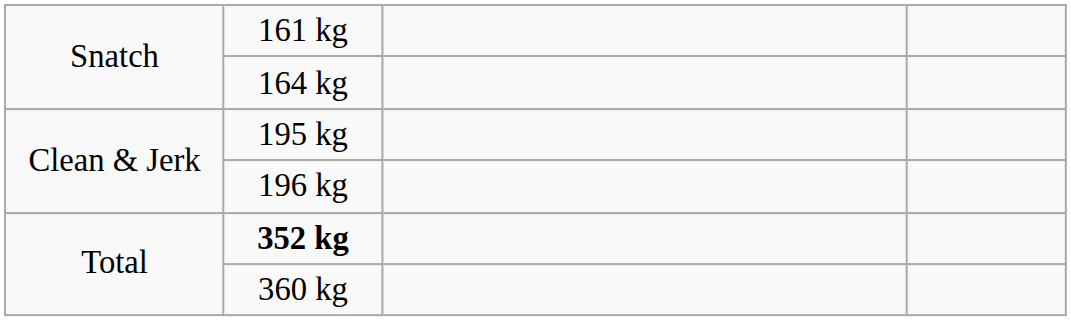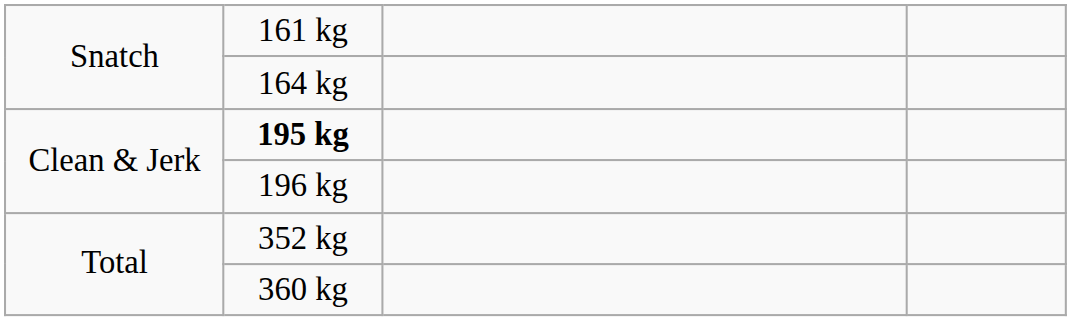195 kg | column 2: normal -> bold
352 kg | column 2: bold -> normal
